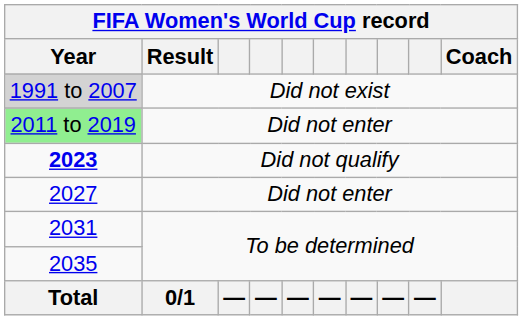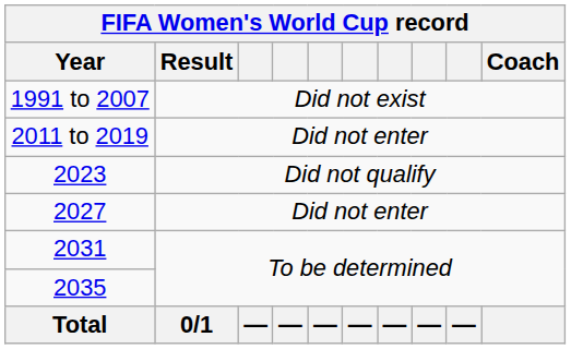1991 to 2007 | Year: lightgrey background -> no background
2011 to 2019 | Year: lightgreen background -> no background
2023 | Year: bold -> normal
